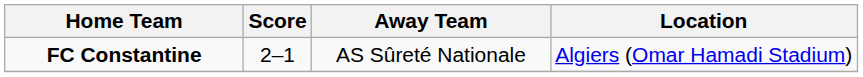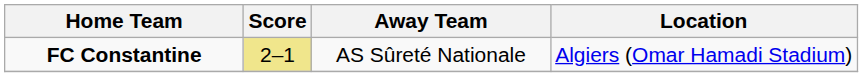FC Constantine | Score: no background -> khaki background
